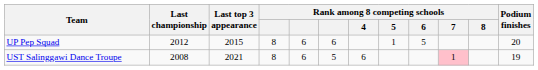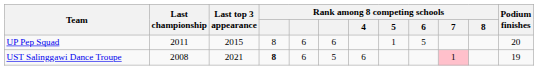UP Pep Squad | Last championship: 2012 -> 2011
UST Salinggawi Dance Troupe | column 4: normal -> bold
